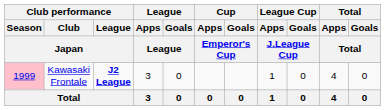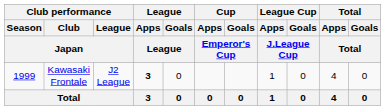Kawasaki Frontale | Club performance / Season / Japan: pink background -> no background
Kawasaki Frontale | Club performance / League / Japan: bold -> normal
Kawasaki Frontale | League / Apps / League: normal -> bold
